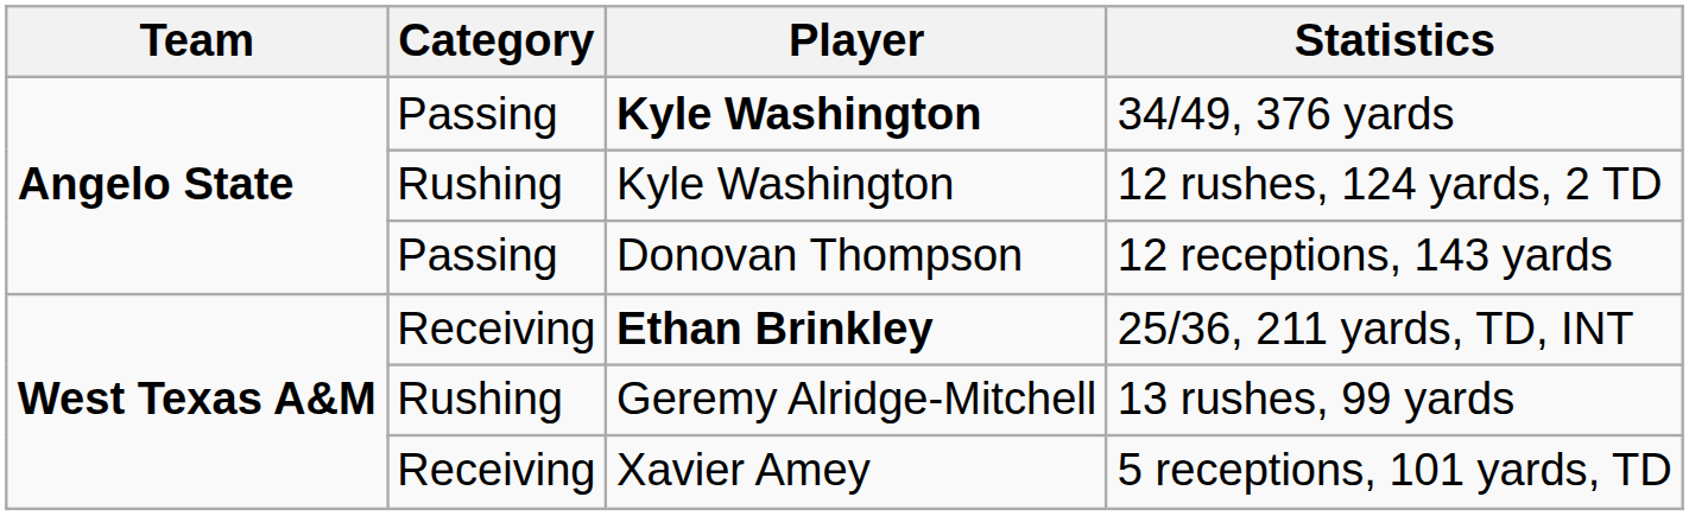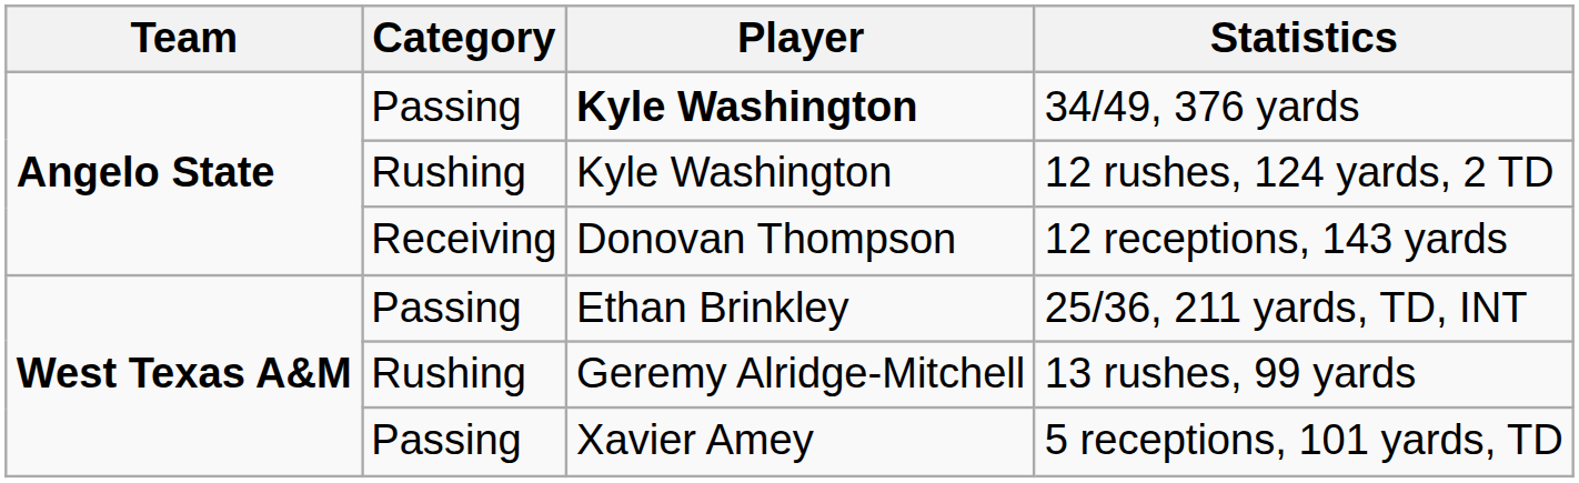12 receptions, 143 yards | Category: Passing -> Receiving
25/36, 211 yards, TD, INT | Category: Receiving -> Passing
25/36, 211 yards, TD, INT | Player: bold -> normal
5 receptions, 101 yards, TD | Category: Receiving -> Passing
